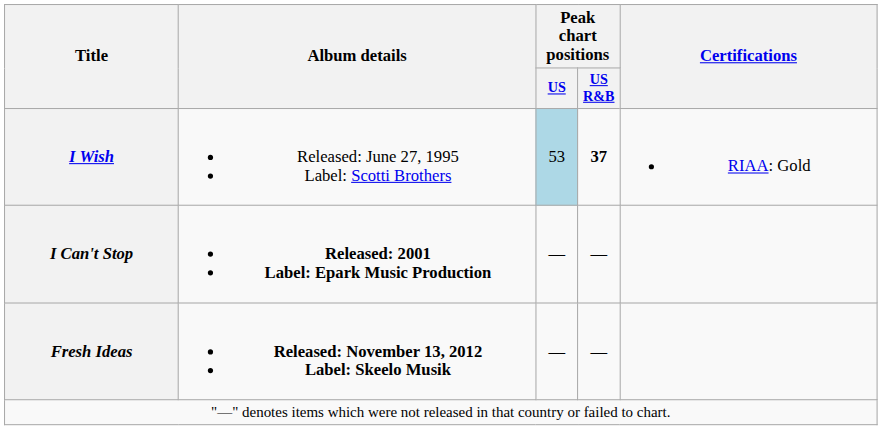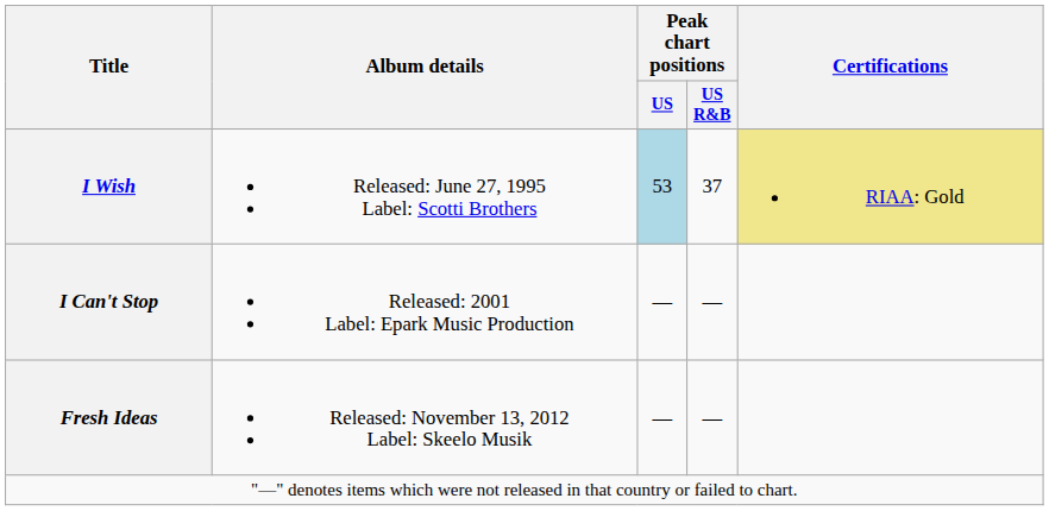I Wish | Peak chart positions / US R&B: bold -> normal
I Wish | Certifications: no background -> khaki background
I Can't Stop | Album details: bold -> normal
Fresh Ideas | Album details: bold -> normal
